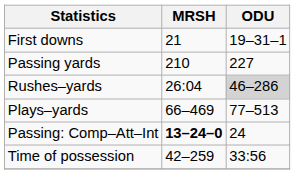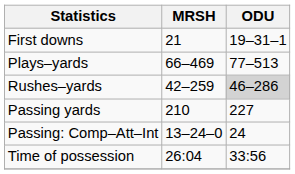rows swapped: Plays–yards <-> Passing yards
Rushes–yards | MRSH: 26:04 -> 42–259
Passing: Comp–Att–Int | MRSH: bold -> normal
Time of possession | MRSH: 42–259 -> 26:04
